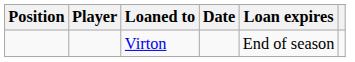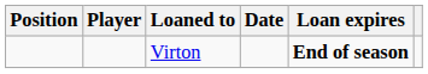Virton | Loan expires: normal -> bold
